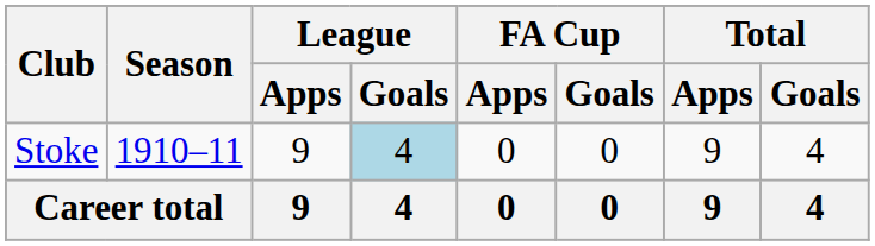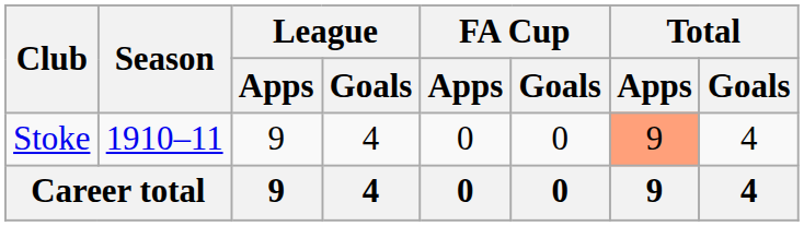Stoke | League / Goals: lightblue background -> no background
Stoke | Total / Apps: no background -> lightsalmon background
